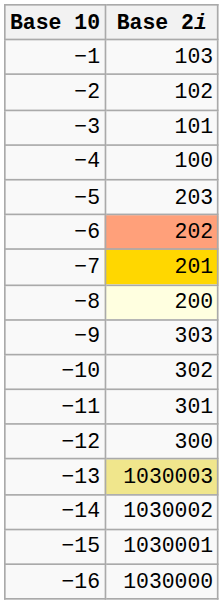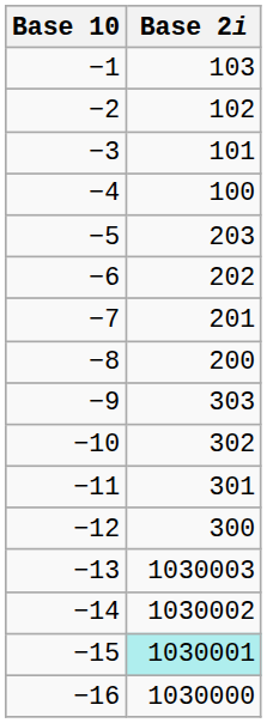−6 | Base 2i: lightsalmon background -> no background
−7 | Base 2i: gold background -> no background
−8 | Base 2i: lightyellow background -> no background
−13 | Base 2i: khaki background -> no background
−15 | Base 2i: no background -> paleturquoise background
